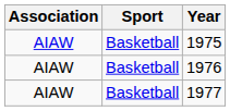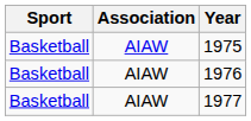columns swapped: Association <-> Sport
